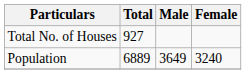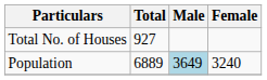Population | Male: no background -> lightblue background
